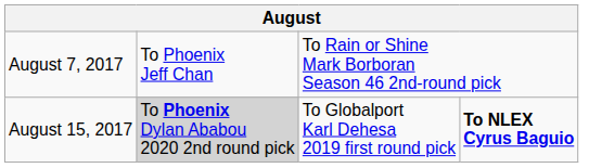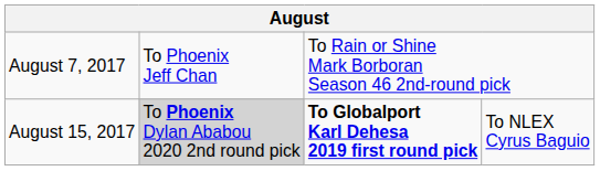August 15, 2017 | column 3: normal -> bold
August 15, 2017 | column 4: bold -> normal
